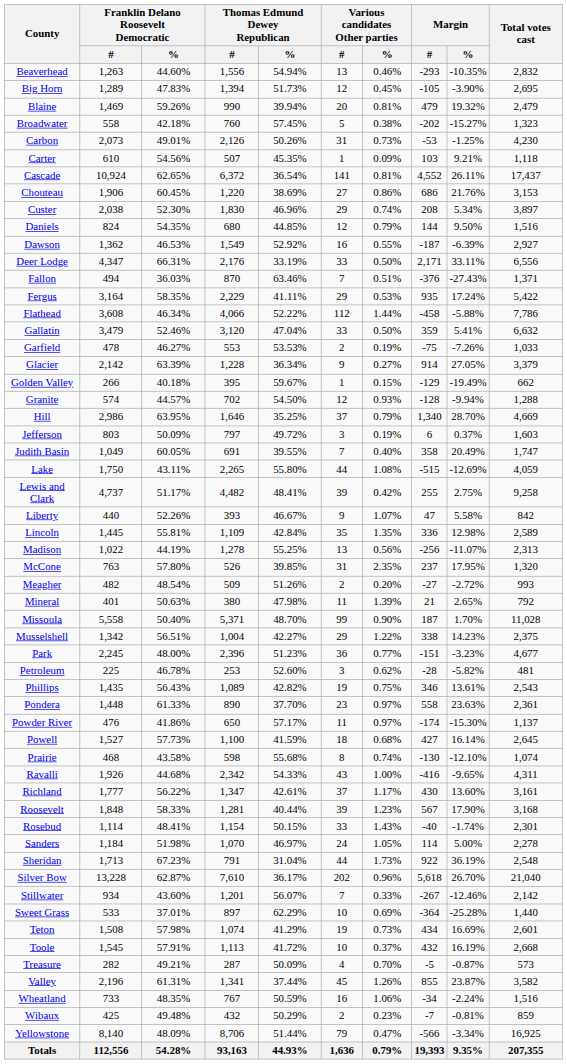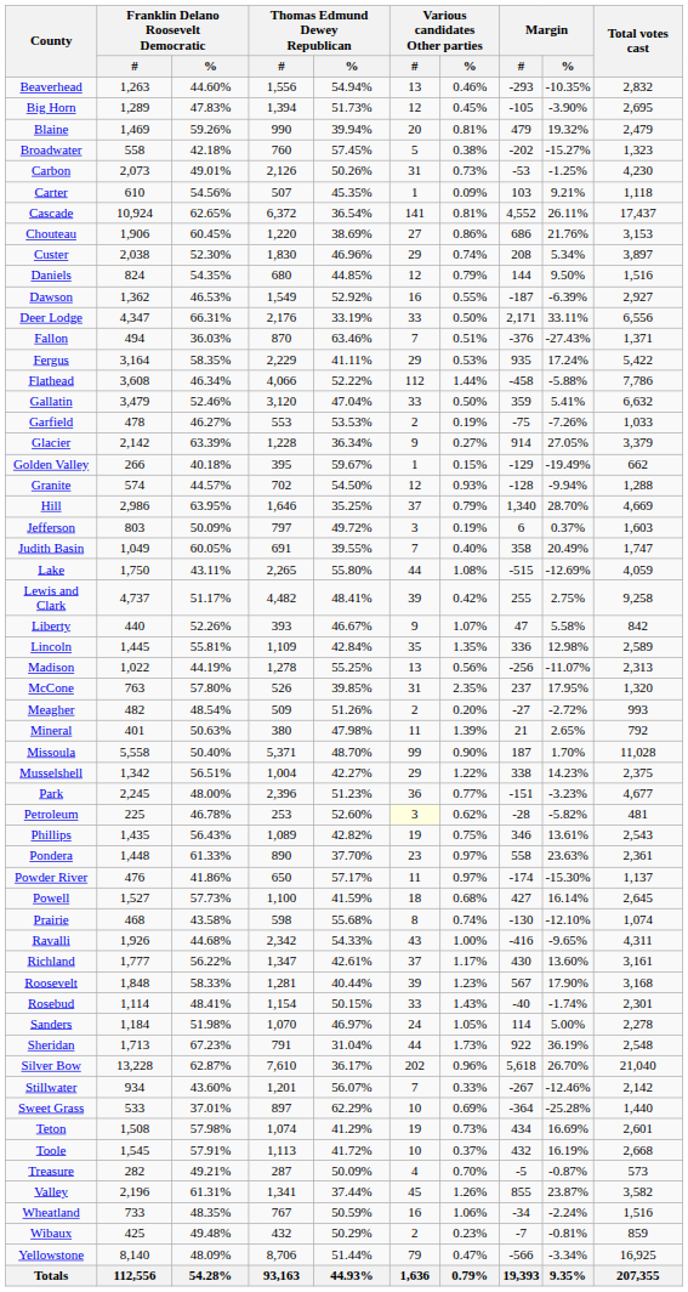Petroleum | Various candidates Other parties / #: no background -> lightyellow background
